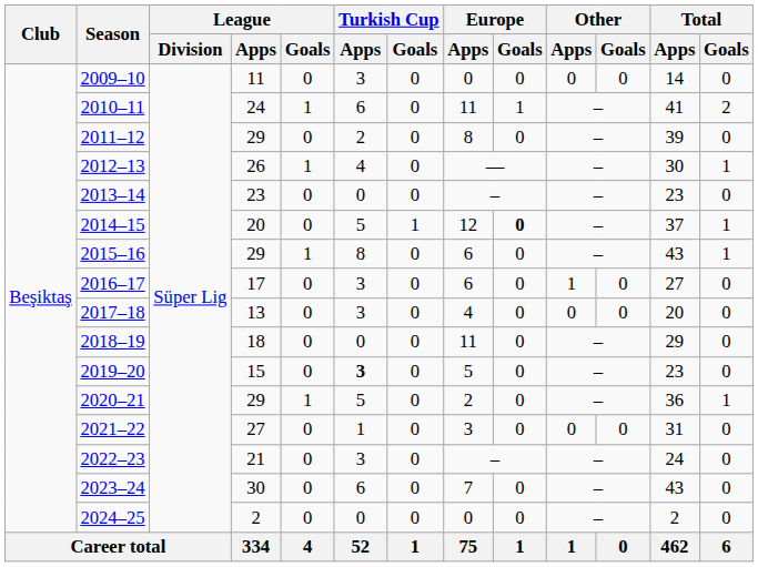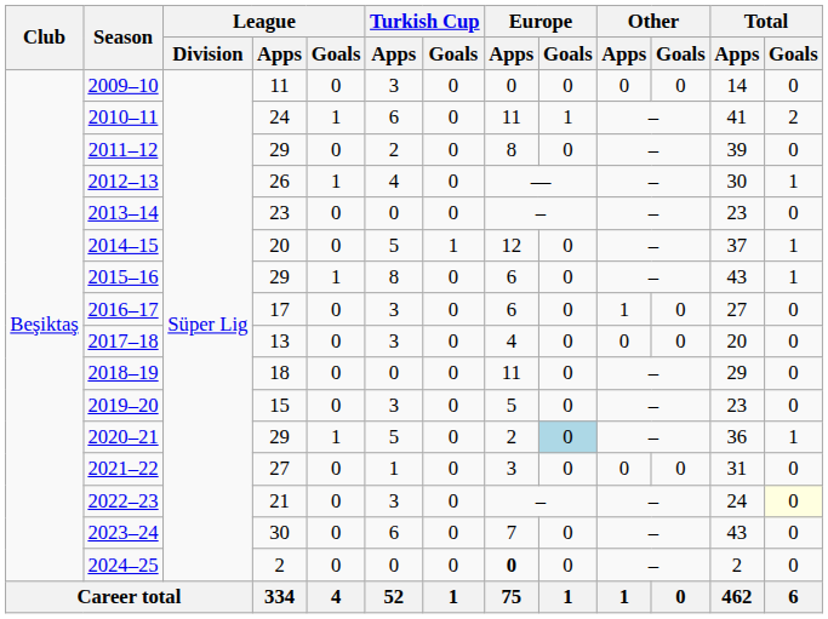2014–15 | Europe / Goals: bold -> normal
2019–20 | Turkish Cup / Apps: bold -> normal
2020–21 | Europe / Goals: no background -> lightblue background
2022–23 | Total / Goals: no background -> lightyellow background
2024–25 | Europe / Apps: normal -> bold
